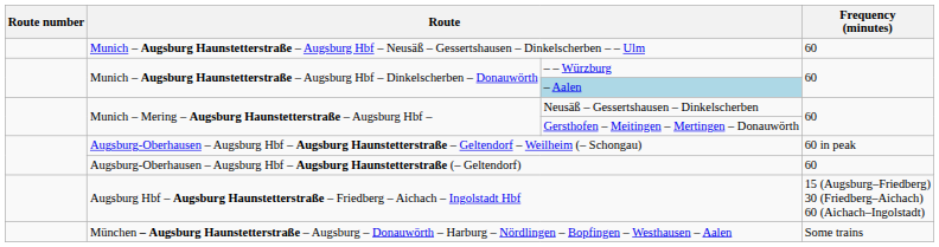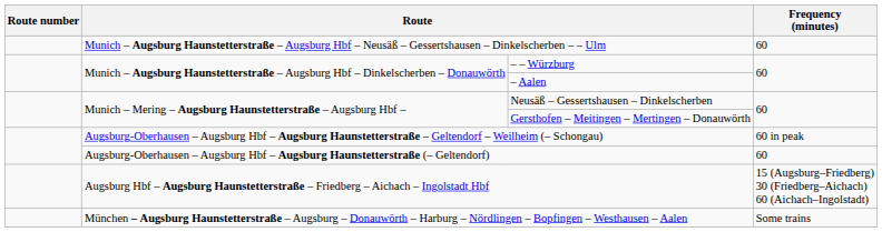– Aalen | column 3: lightblue background -> no background
